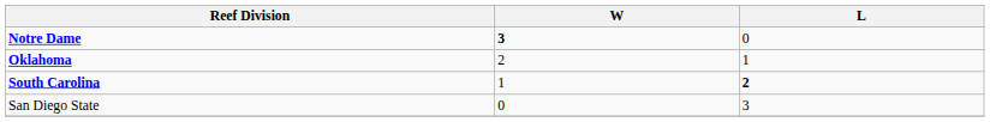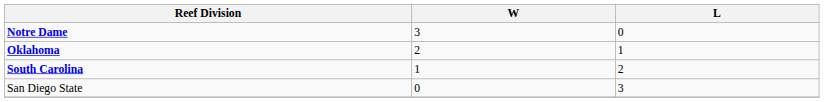Notre Dame | W: bold -> normal
South Carolina | L: bold -> normal
